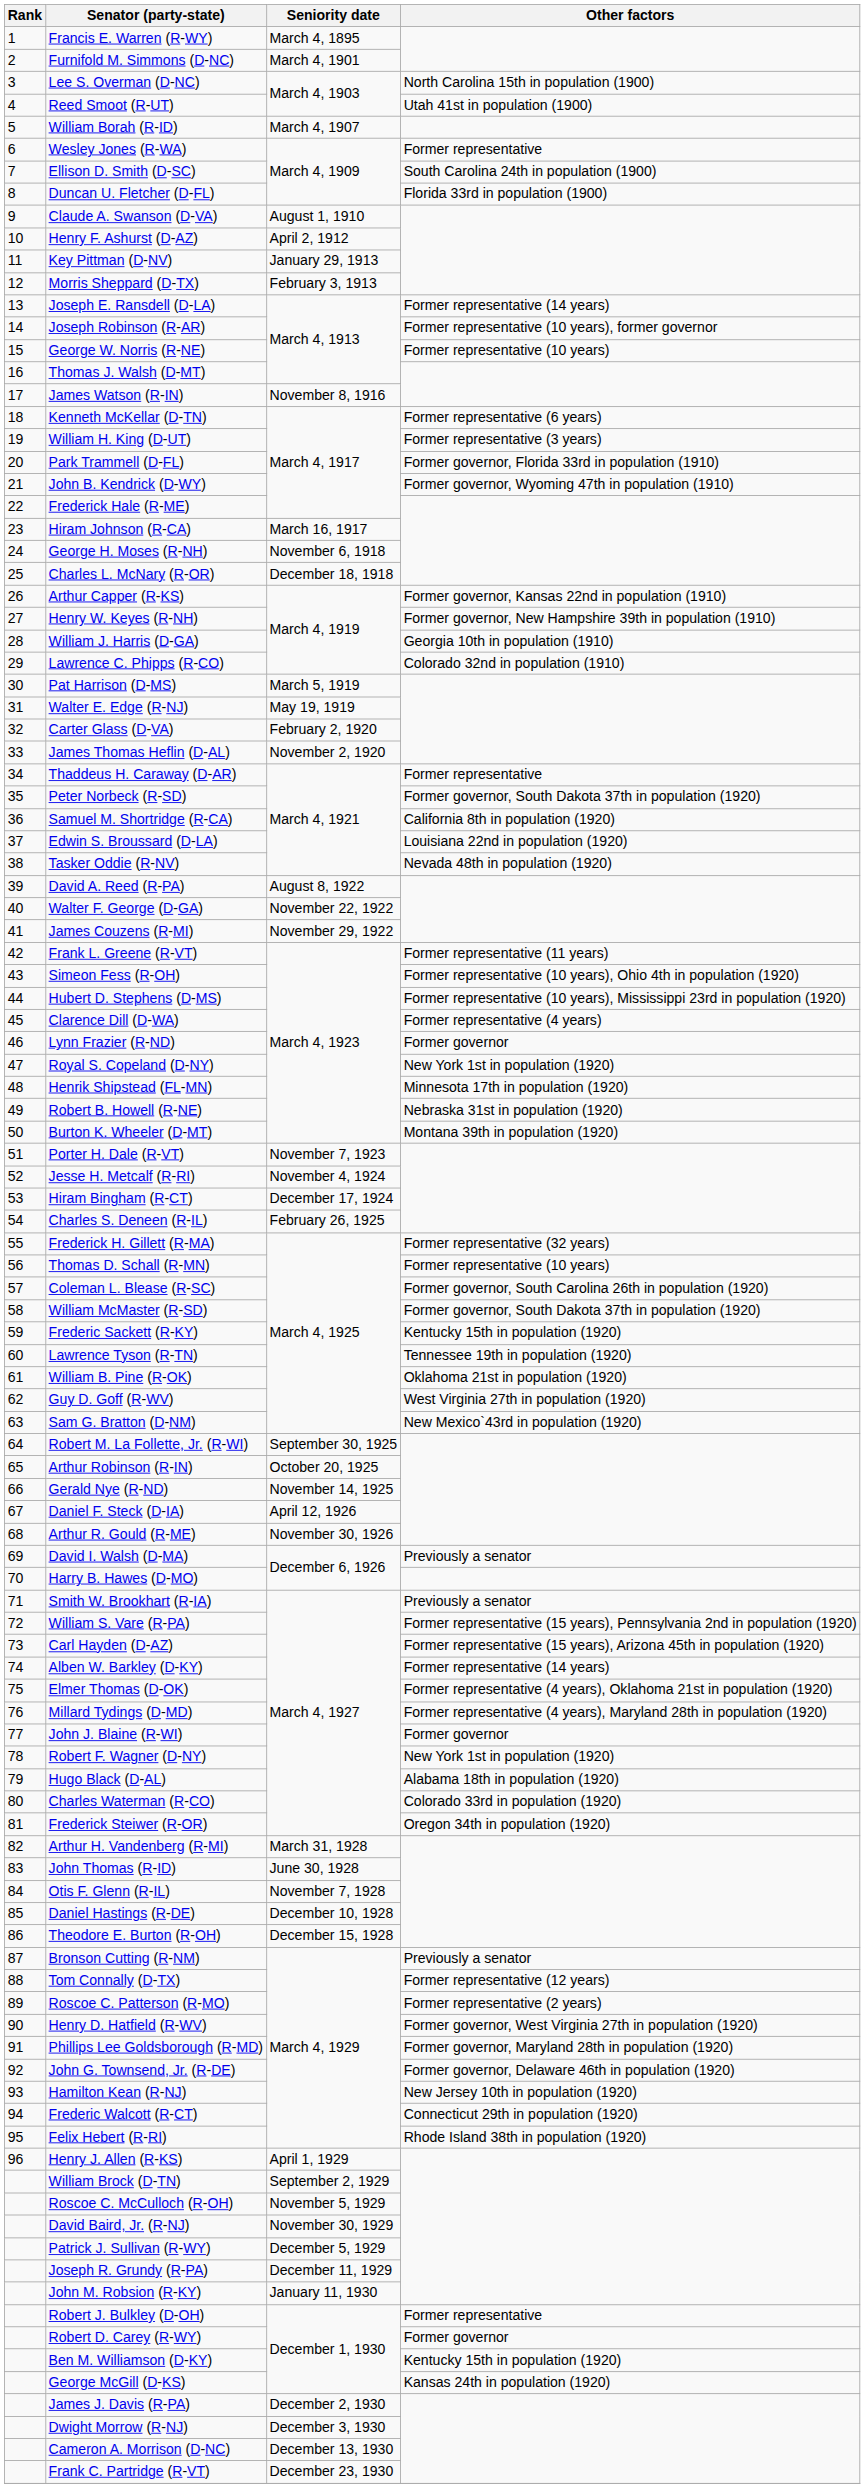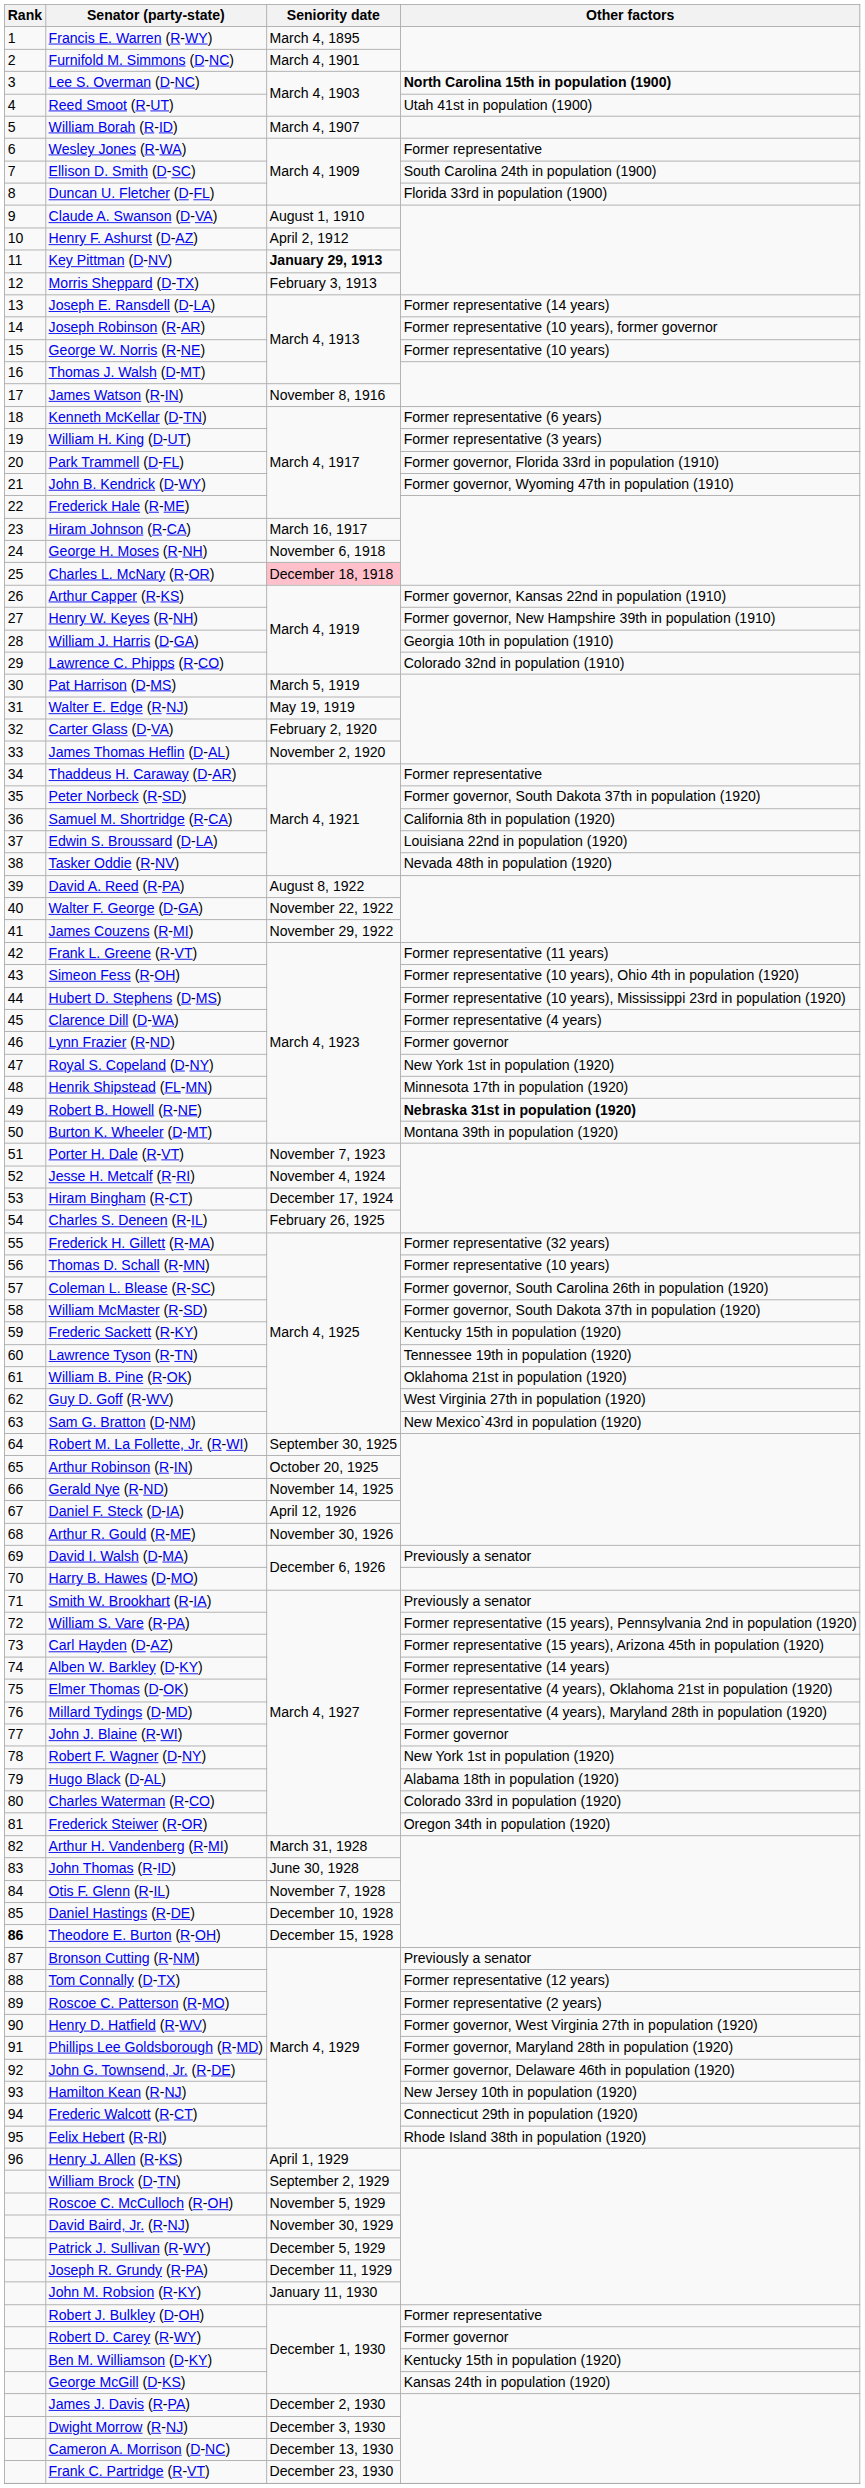Lee S. Overman (D-NC) | Other factors: normal -> bold
Key Pittman (D-NV) | Seniority date: normal -> bold
Charles L. McNary (R-OR) | Seniority date: no background -> pink background
Robert B. Howell (R-NE) | Other factors: normal -> bold
Theodore E. Burton (R-OH) | Rank: normal -> bold
